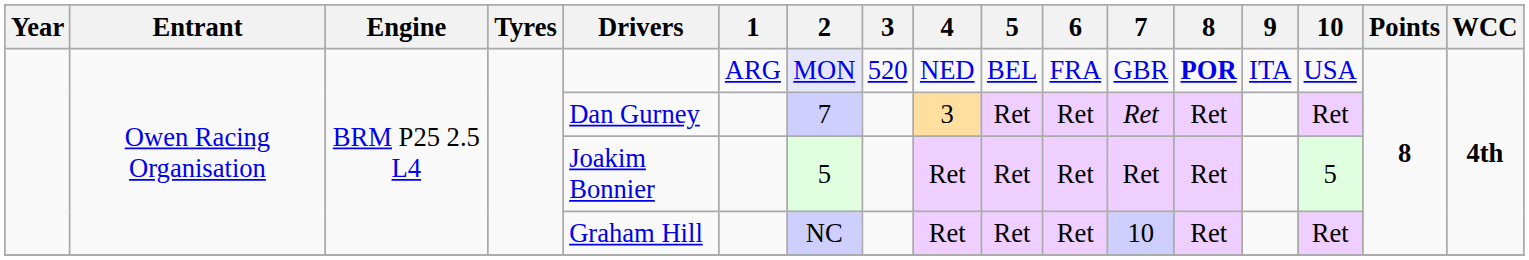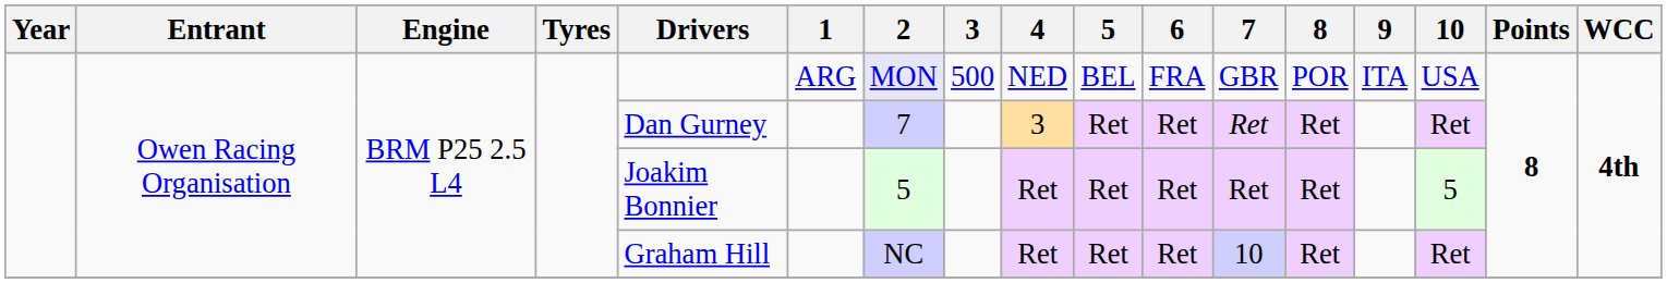row 2 | 3: 520 -> 500
row 2 | 8: bold -> normal
